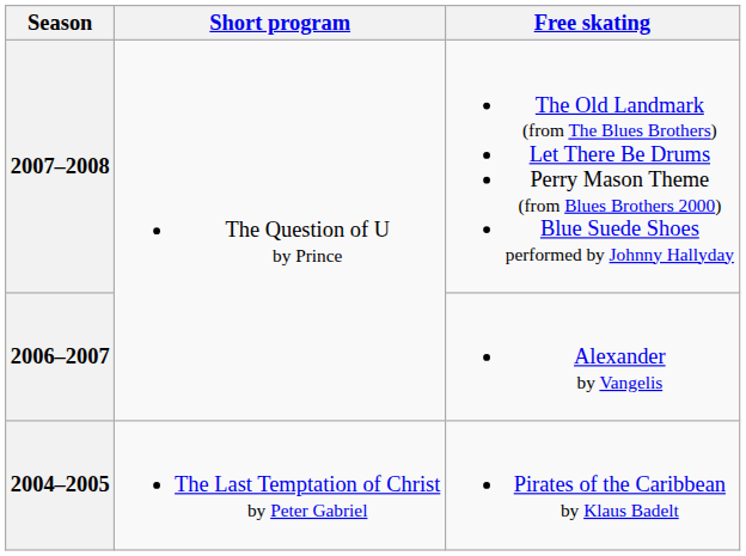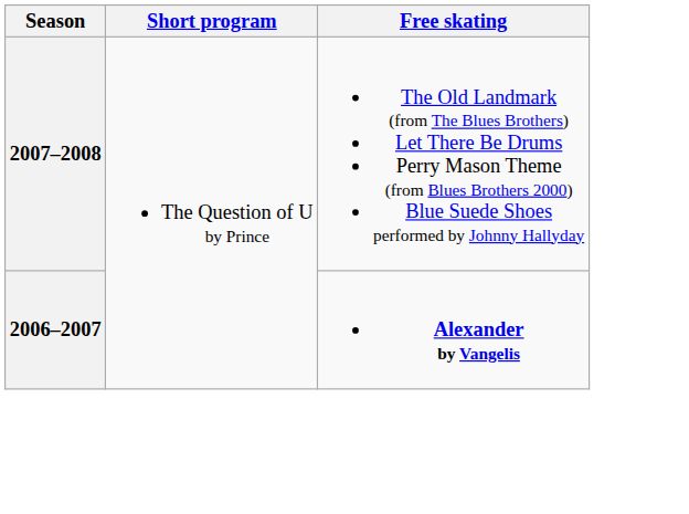2006–2007 | Free skating: normal -> bold
- row: 2004–2005 | The Last Temptation of Christ by Peter Gabriel | Pirates of the Caribbean by Klaus Badelt
